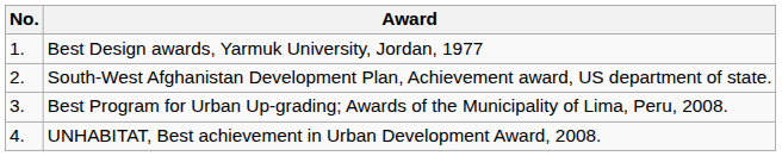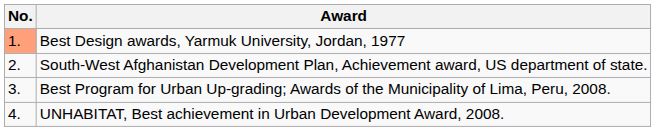Best Design awards, Yarmuk University, Jordan, 1977 | No.: no background -> lightsalmon background
